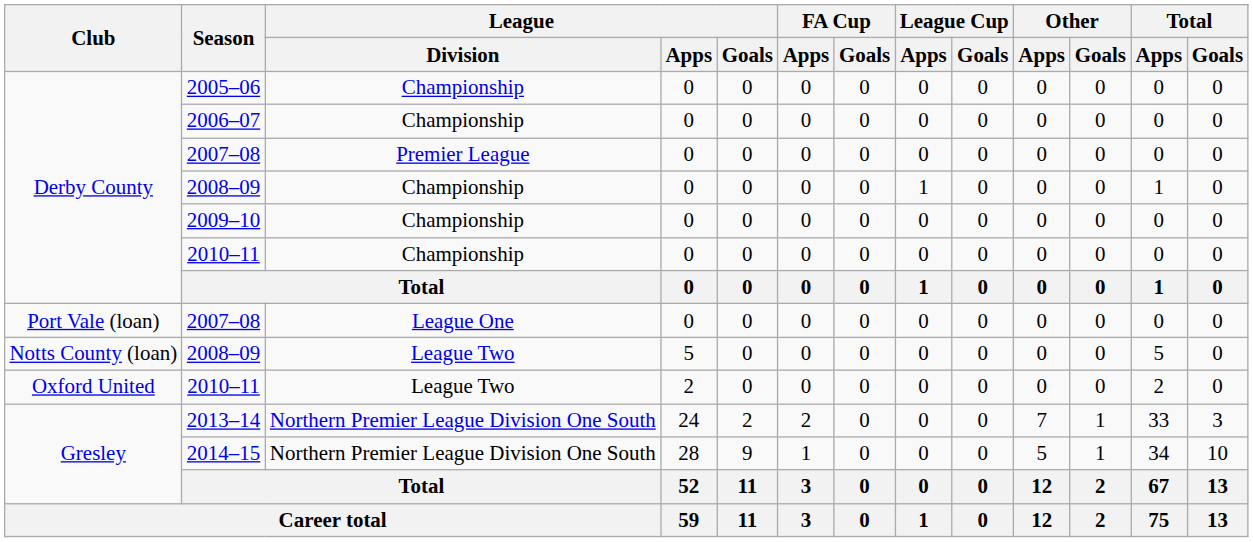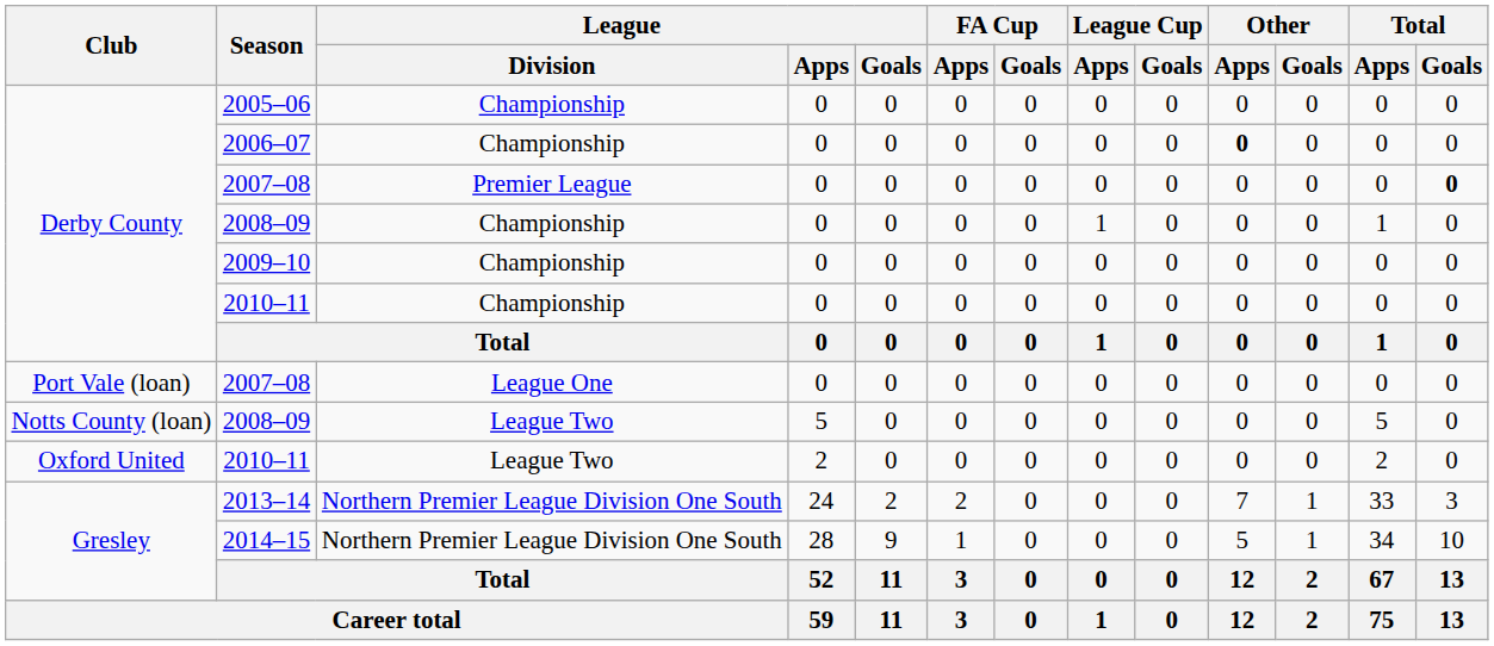2006–07 | Other / Apps: normal -> bold
Derby County / 2007–08 | Total / Goals: normal -> bold
